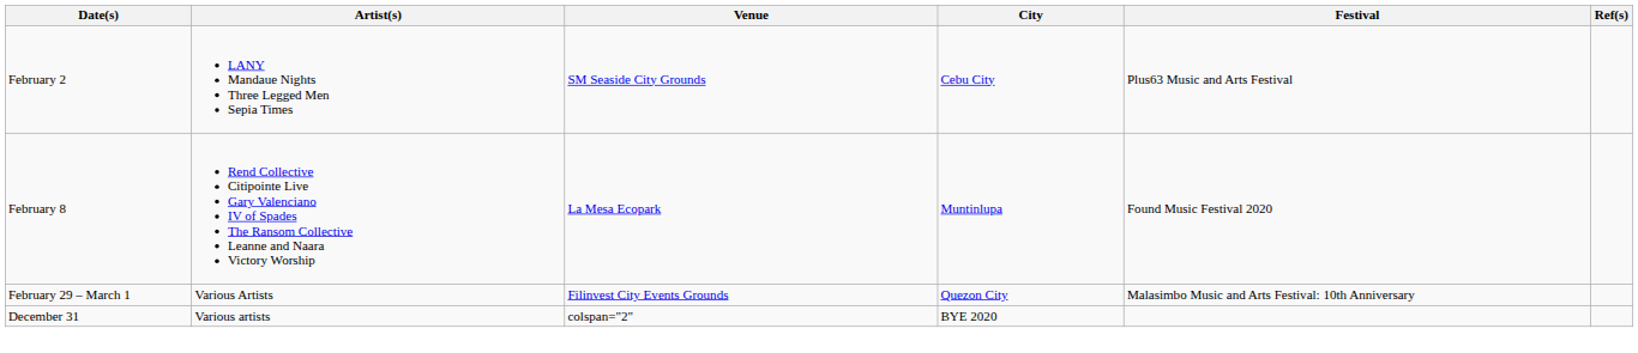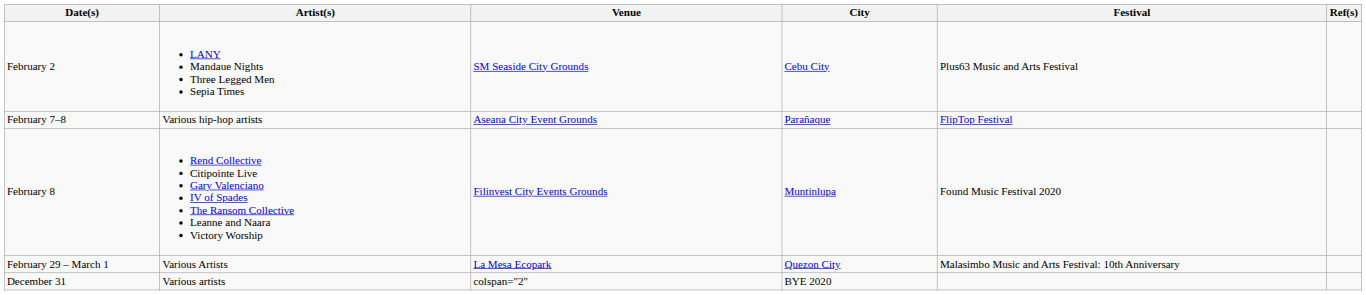+ row: February 7–8 | Various hip-hop artists | Aseana City Event Grounds | Parañaque | FlipTop Festival
February 8 | Venue: La Mesa Ecopark -> Filinvest City Events Grounds
February 29 – March 1 | Venue: Filinvest City Events Grounds -> La Mesa Ecopark
